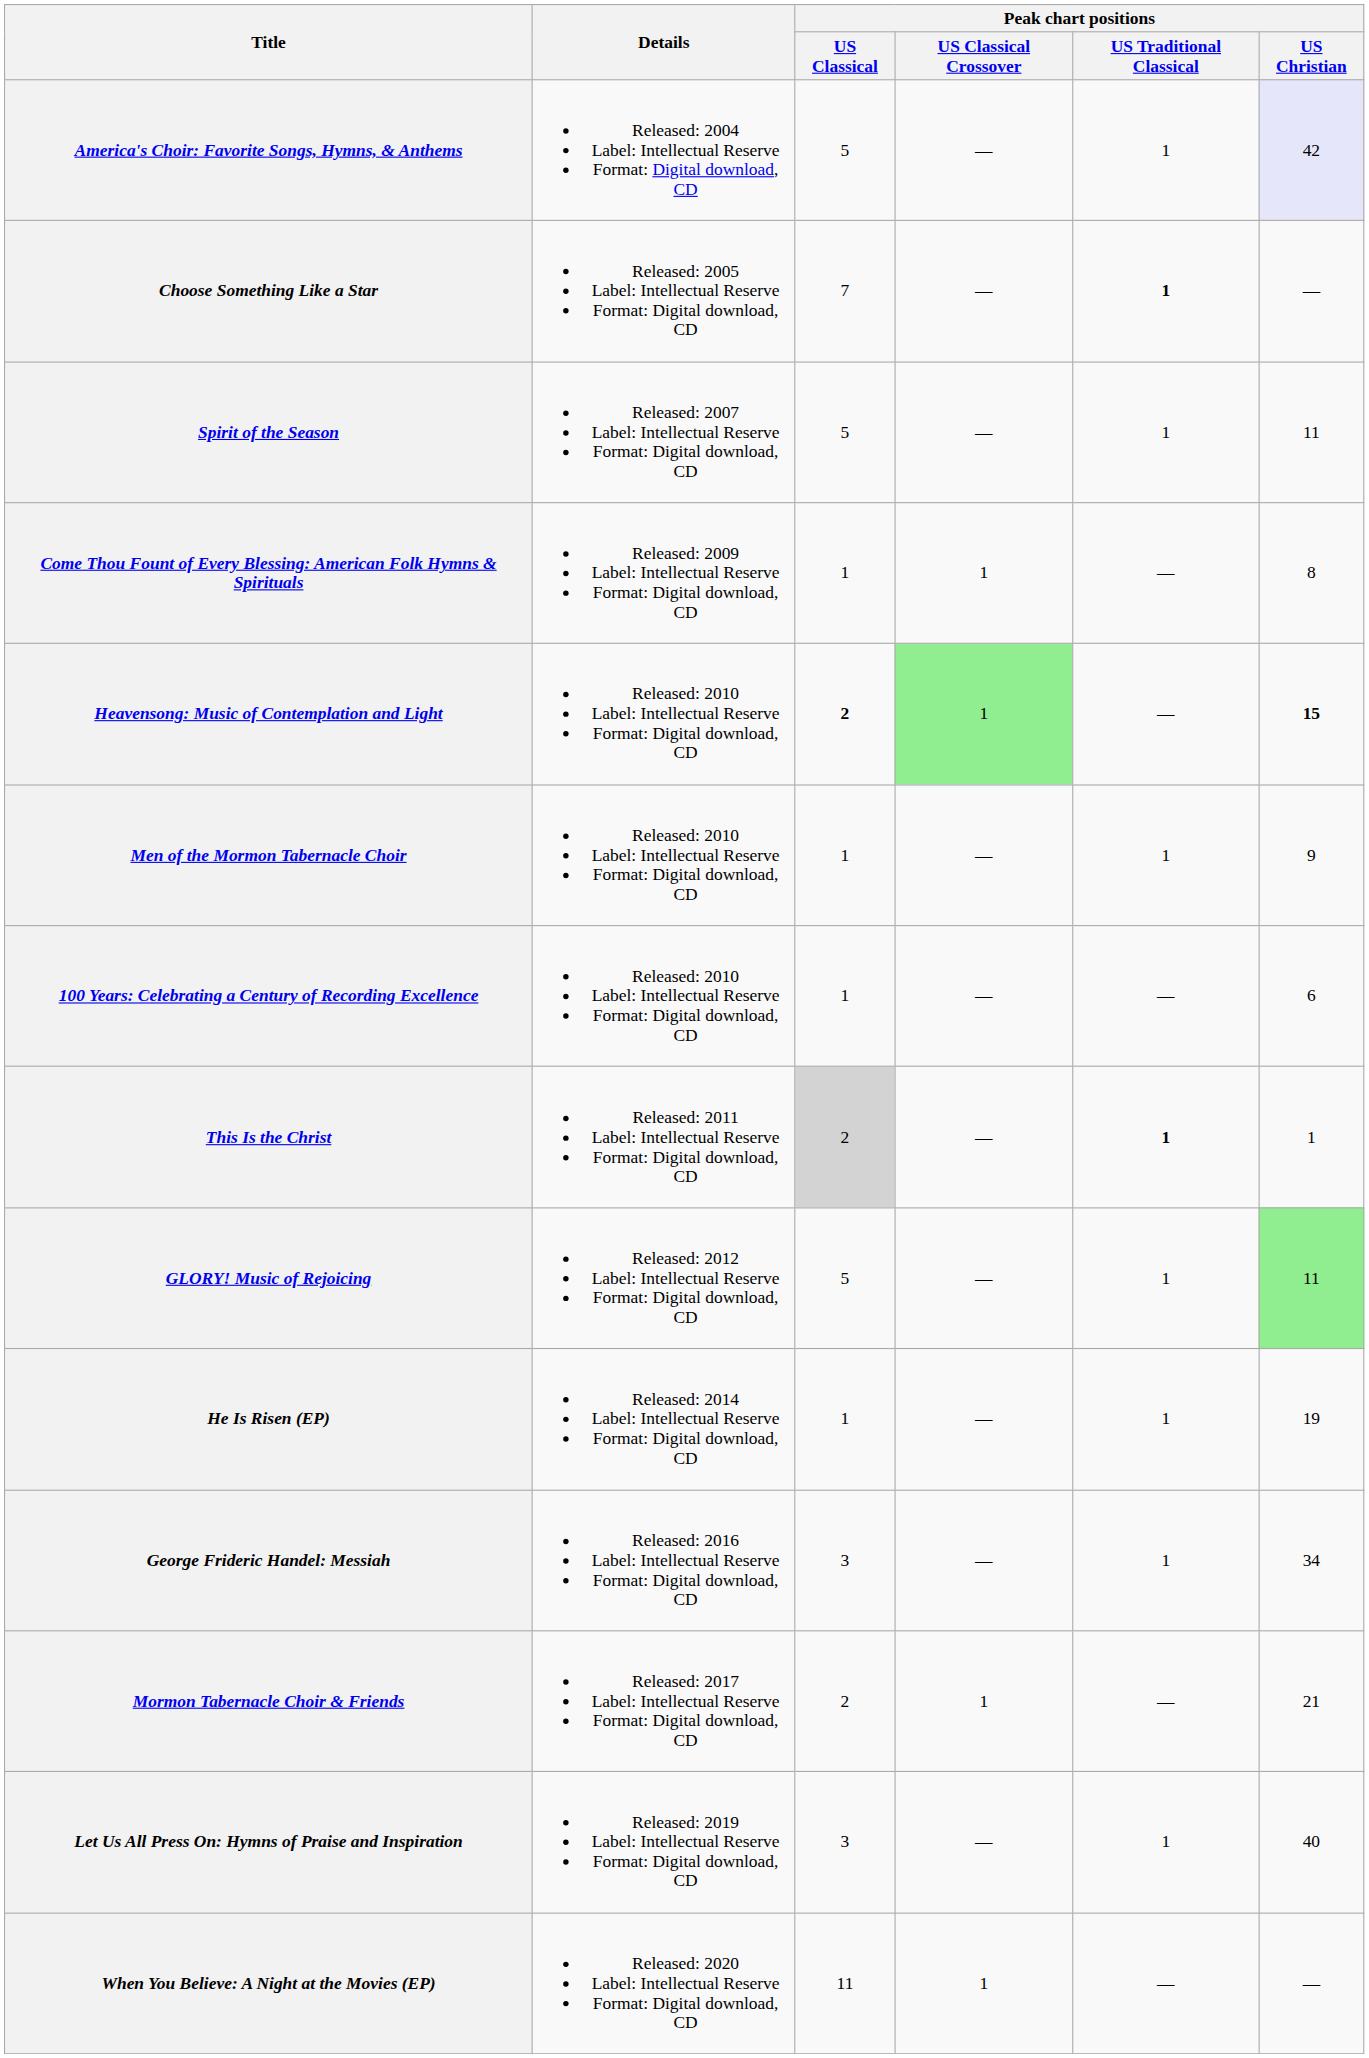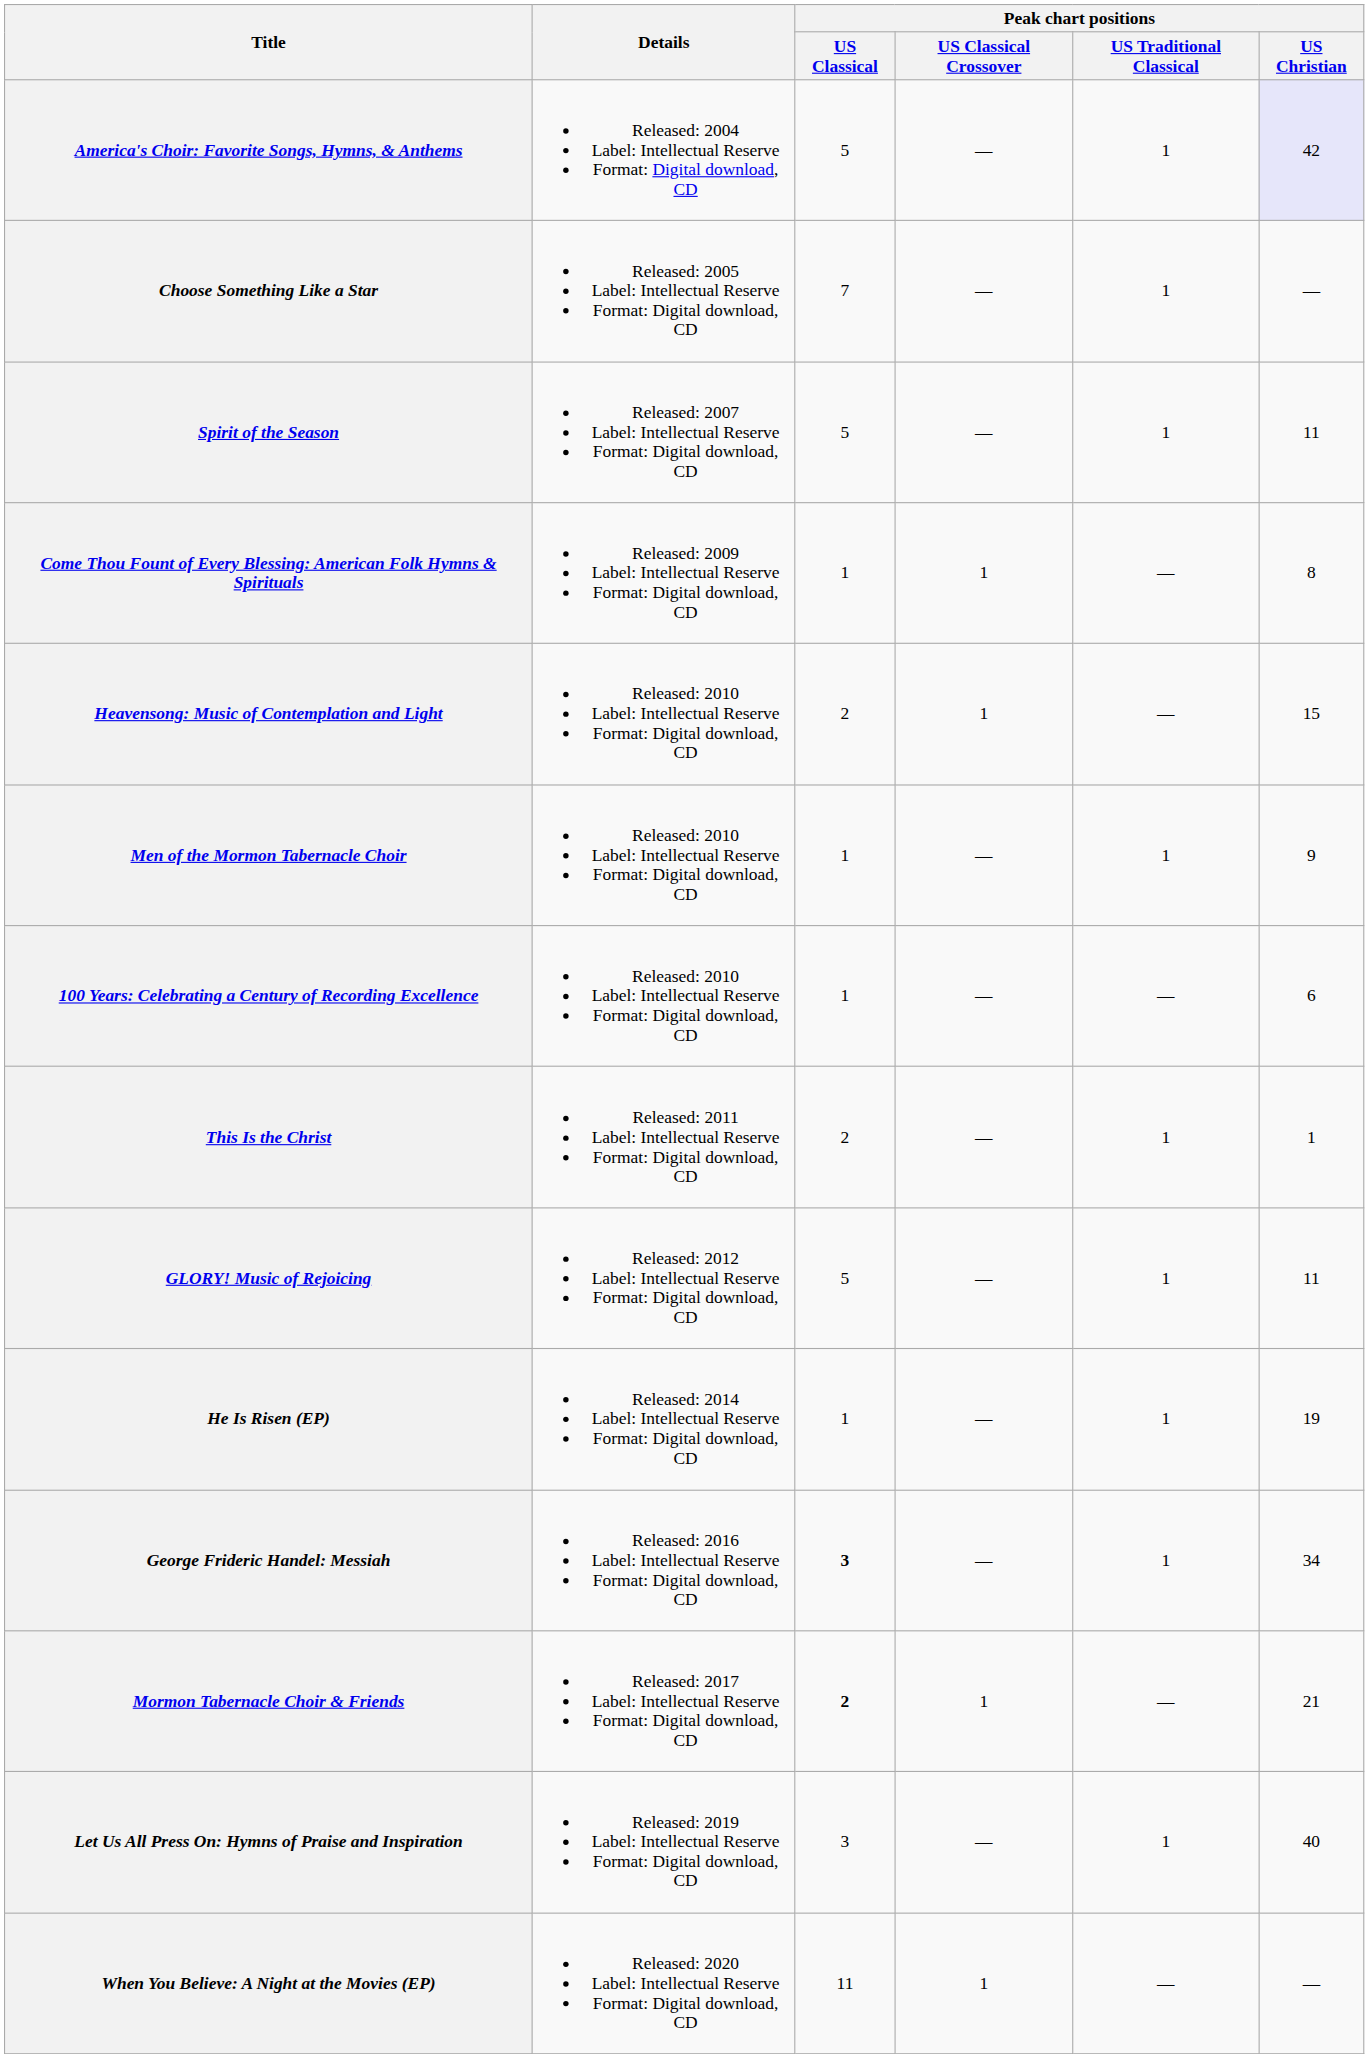Choose Something Like a Star | Peak chart positions / US Traditional Classical: bold -> normal
Heavensong: Music of Contemplation and Light | Peak chart positions / US Classical: bold -> normal
Heavensong: Music of Contemplation and Light | Peak chart positions / US Classical Crossover: lightgreen background -> no background
Heavensong: Music of Contemplation and Light | Peak chart positions / US Christian: bold -> normal
This Is the Christ | Peak chart positions / US Classical: lightgrey background -> no background
This Is the Christ | Peak chart positions / US Traditional Classical: bold -> normal
GLORY! Music of Rejoicing | Peak chart positions / US Christian: lightgreen background -> no background
George Frideric Handel: Messiah | Peak chart positions / US Classical: normal -> bold
Mormon Tabernacle Choir & Friends | Peak chart positions / US Classical: normal -> bold
